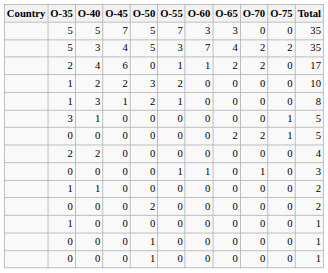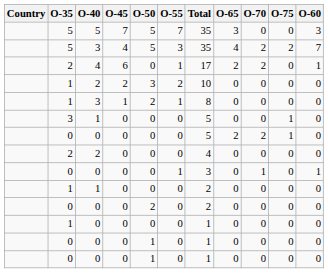columns swapped: O-60 <-> Total
